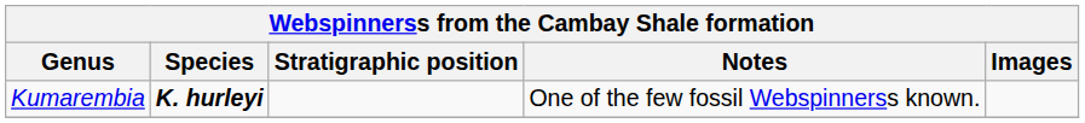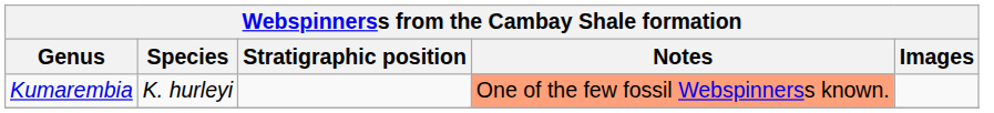Kumarembia | Species: bold -> normal
Kumarembia | Notes: no background -> lightsalmon background
